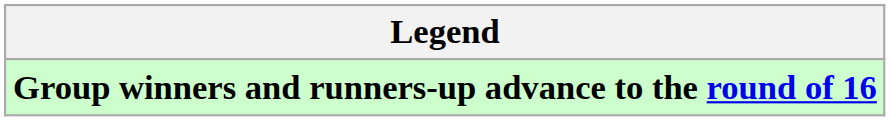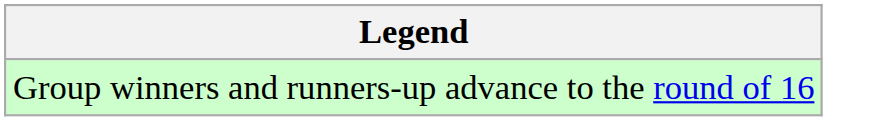row 2 | column 1: bold -> normal
